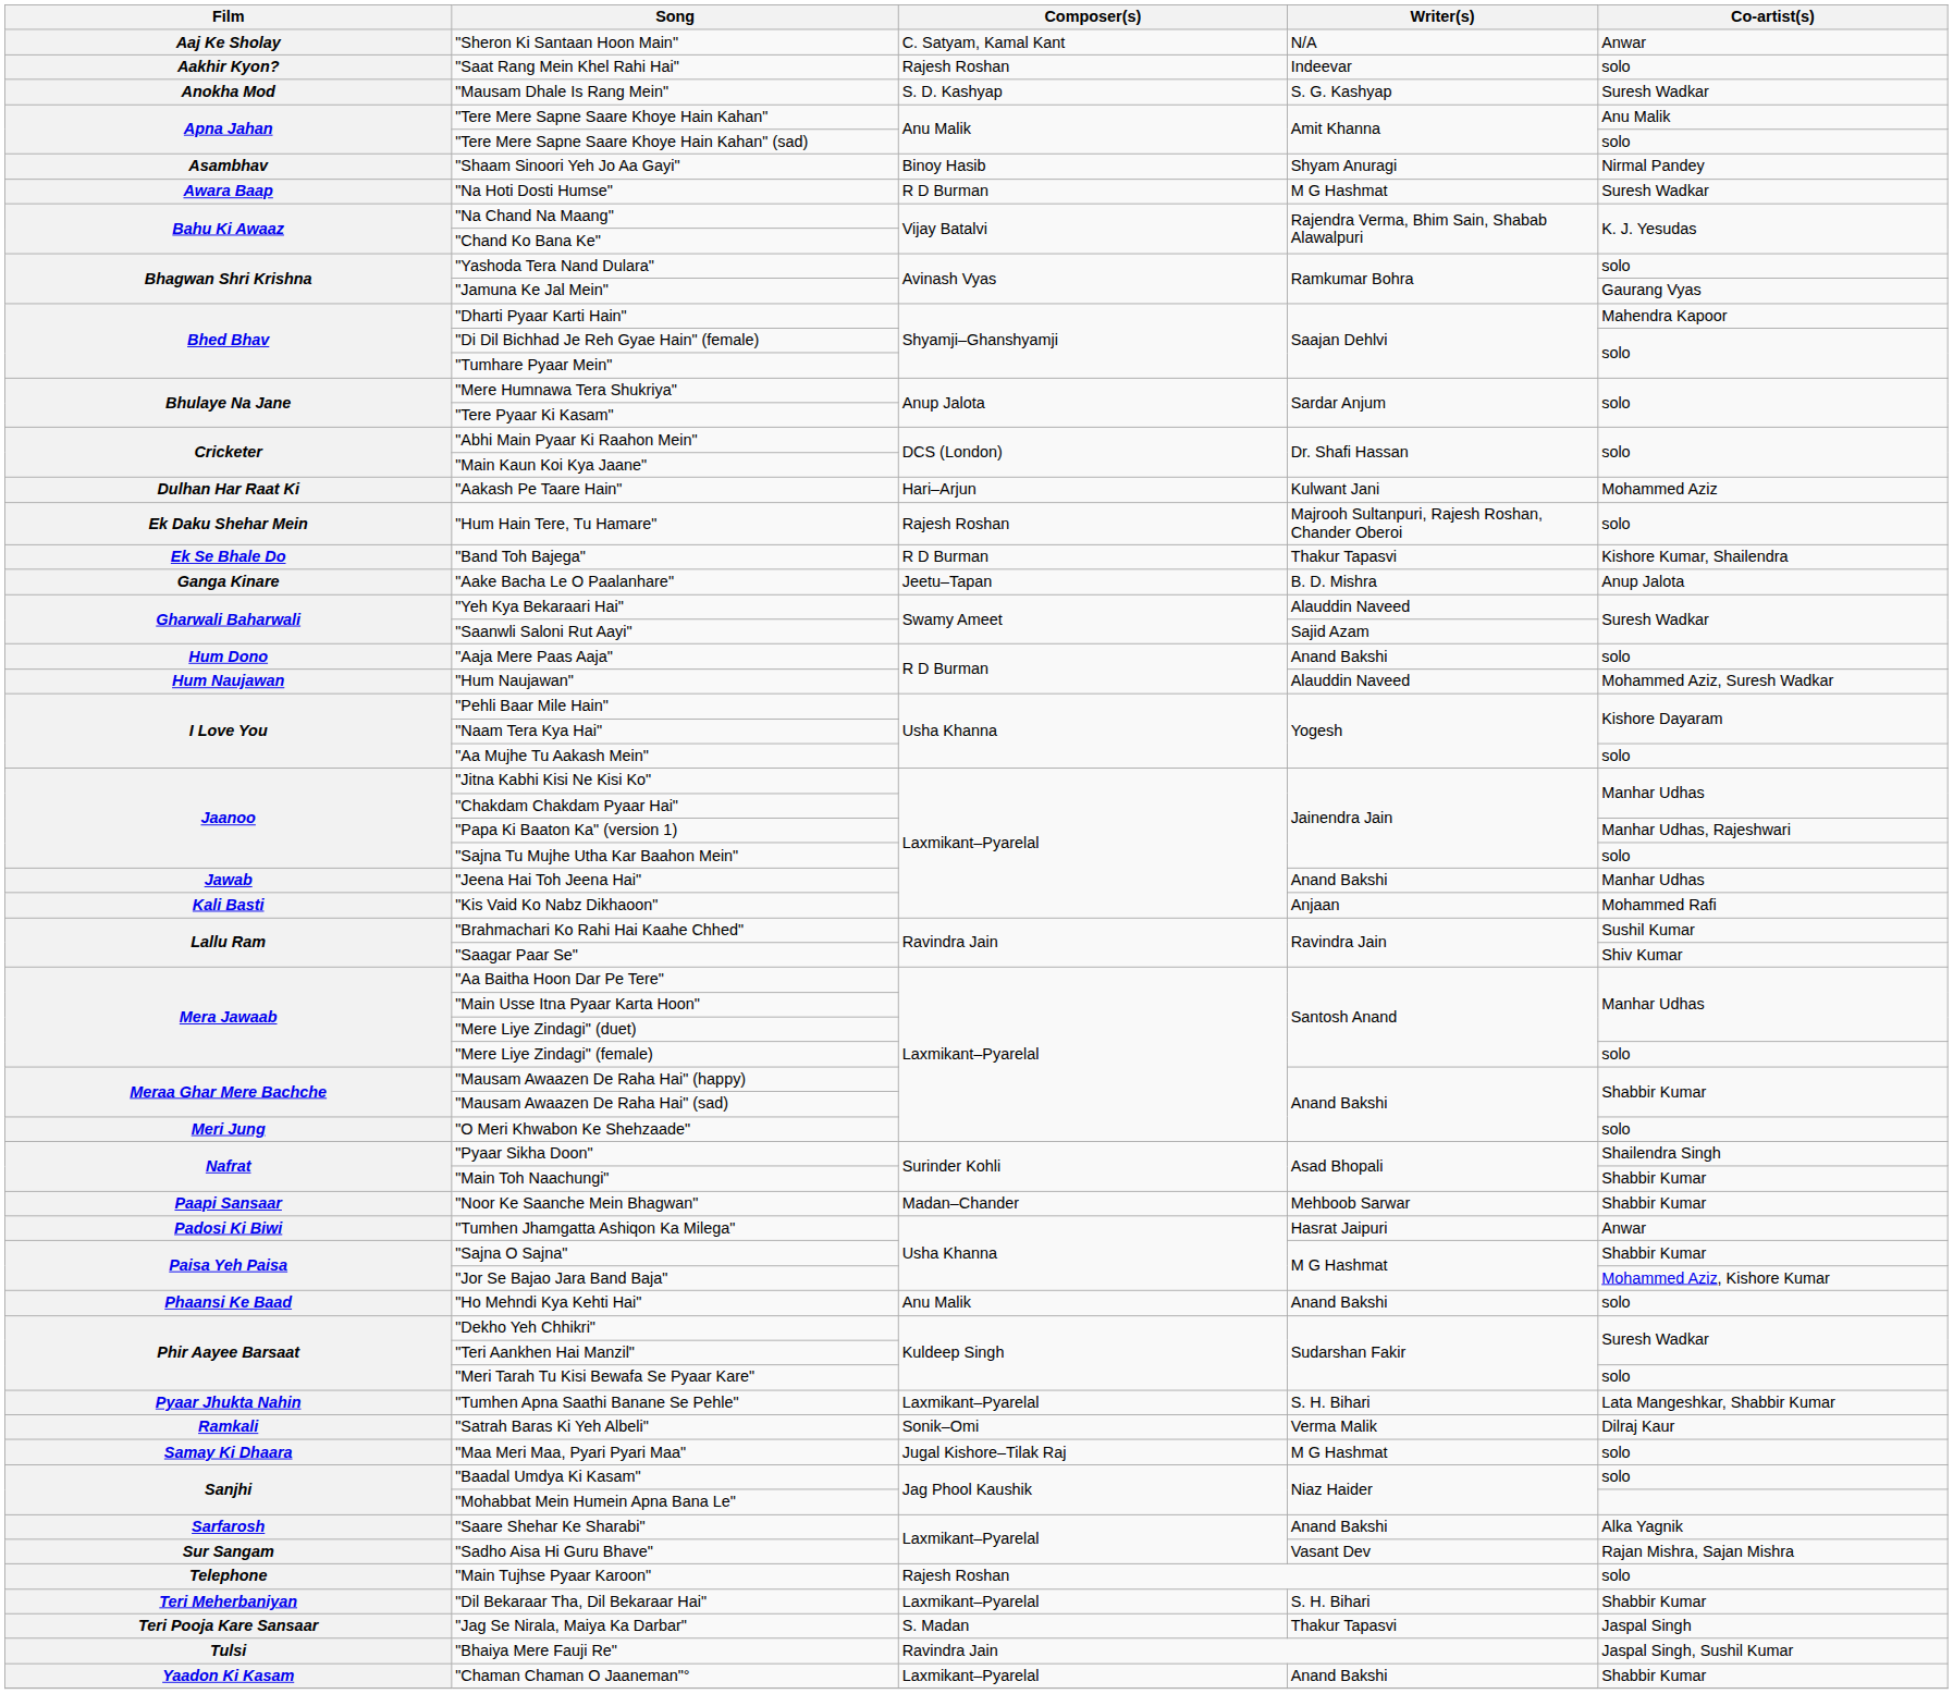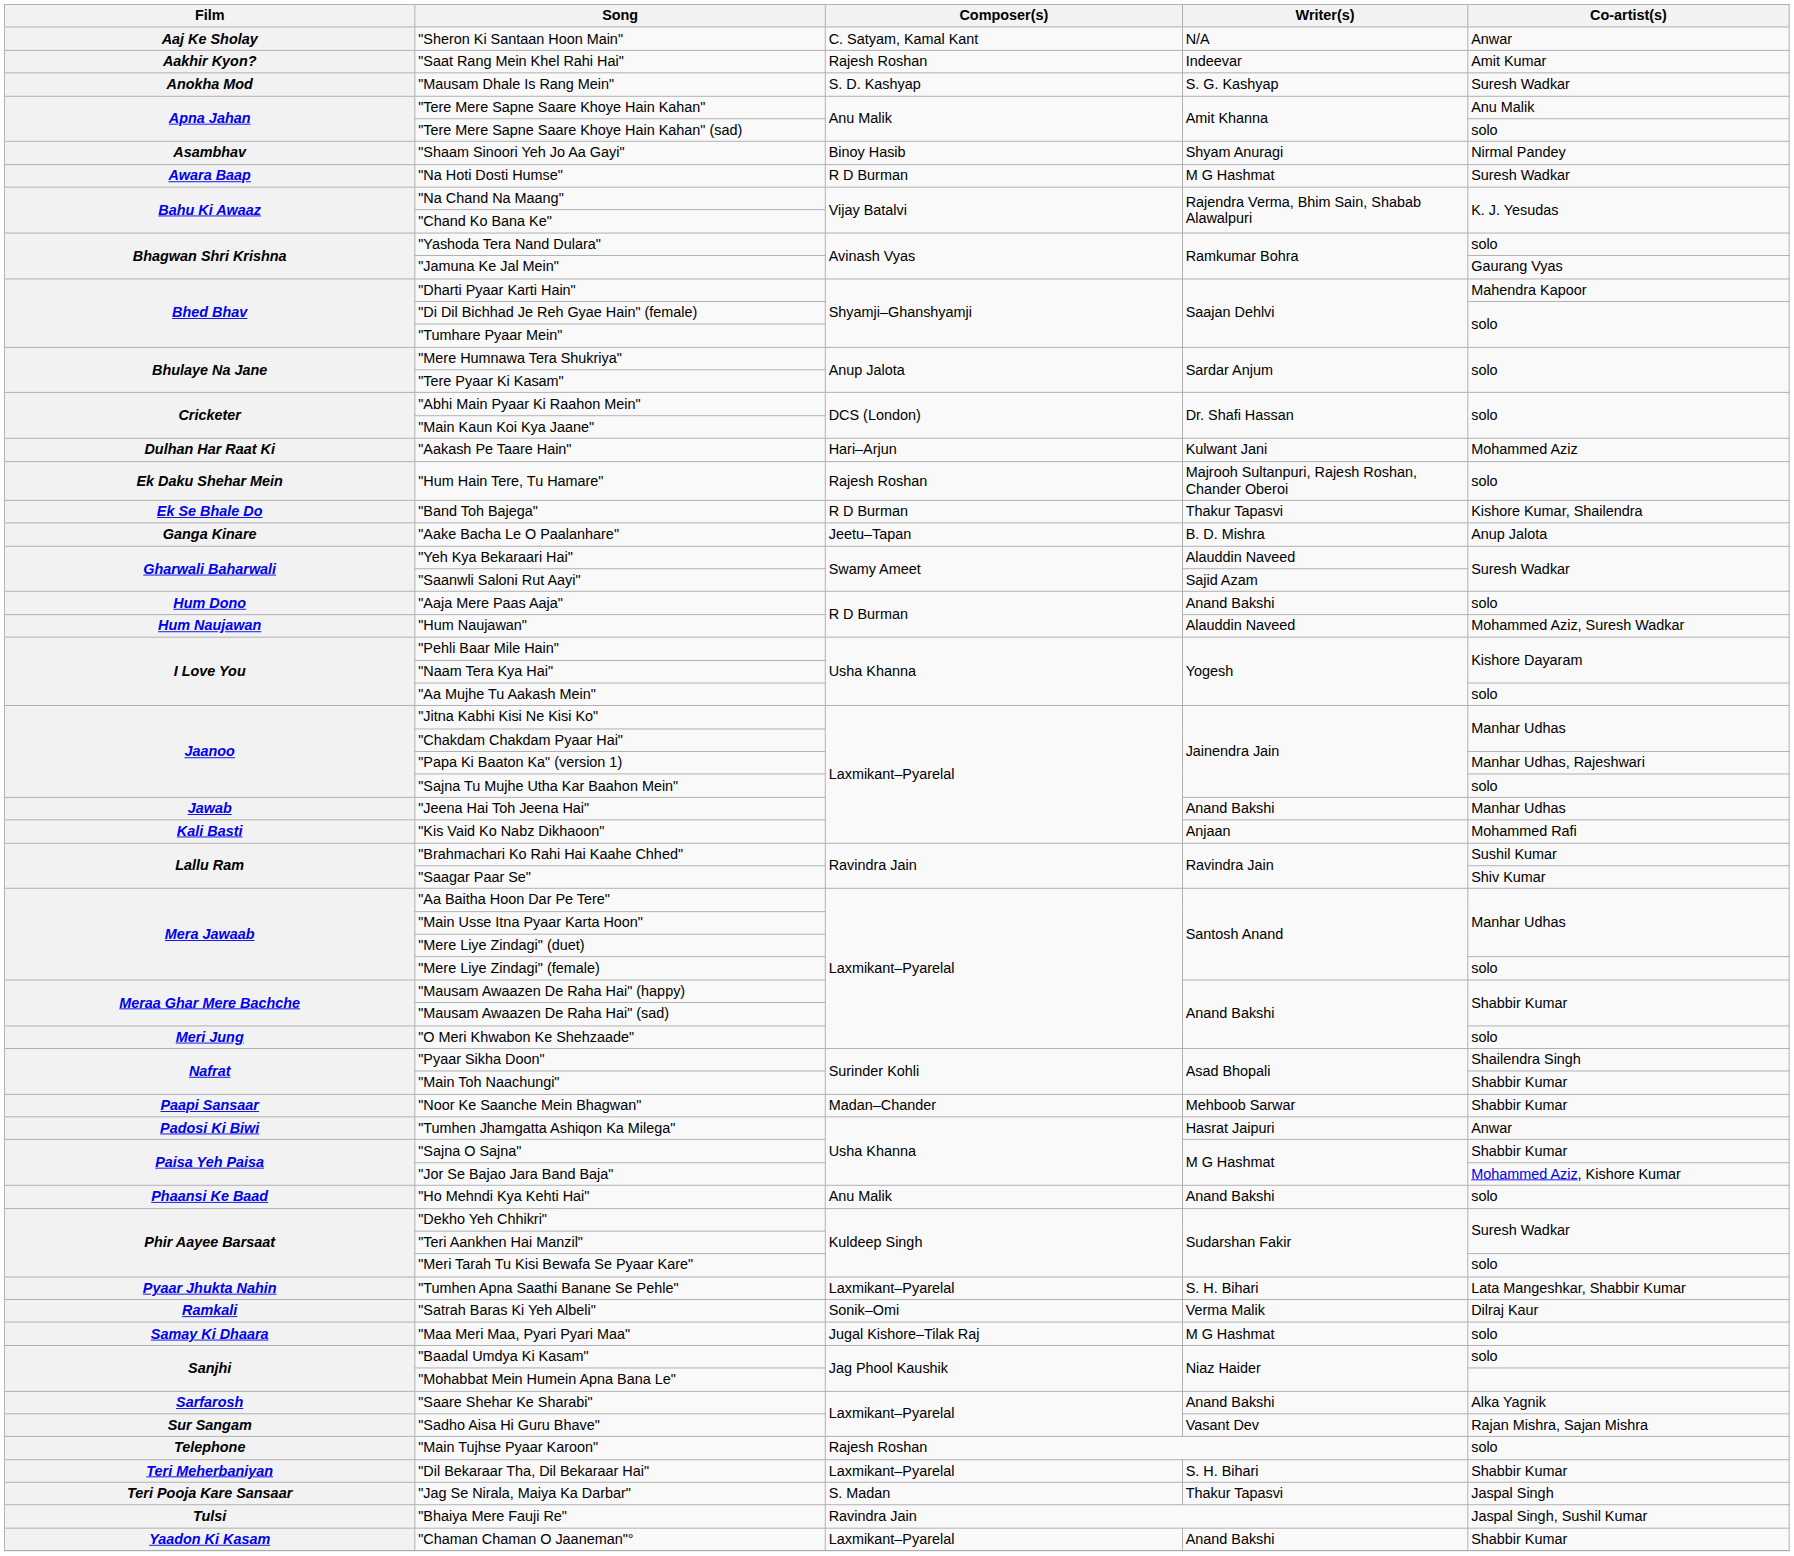"Saat Rang Mein Khel Rahi Hai" | Co-artist(s): solo -> Amit Kumar
